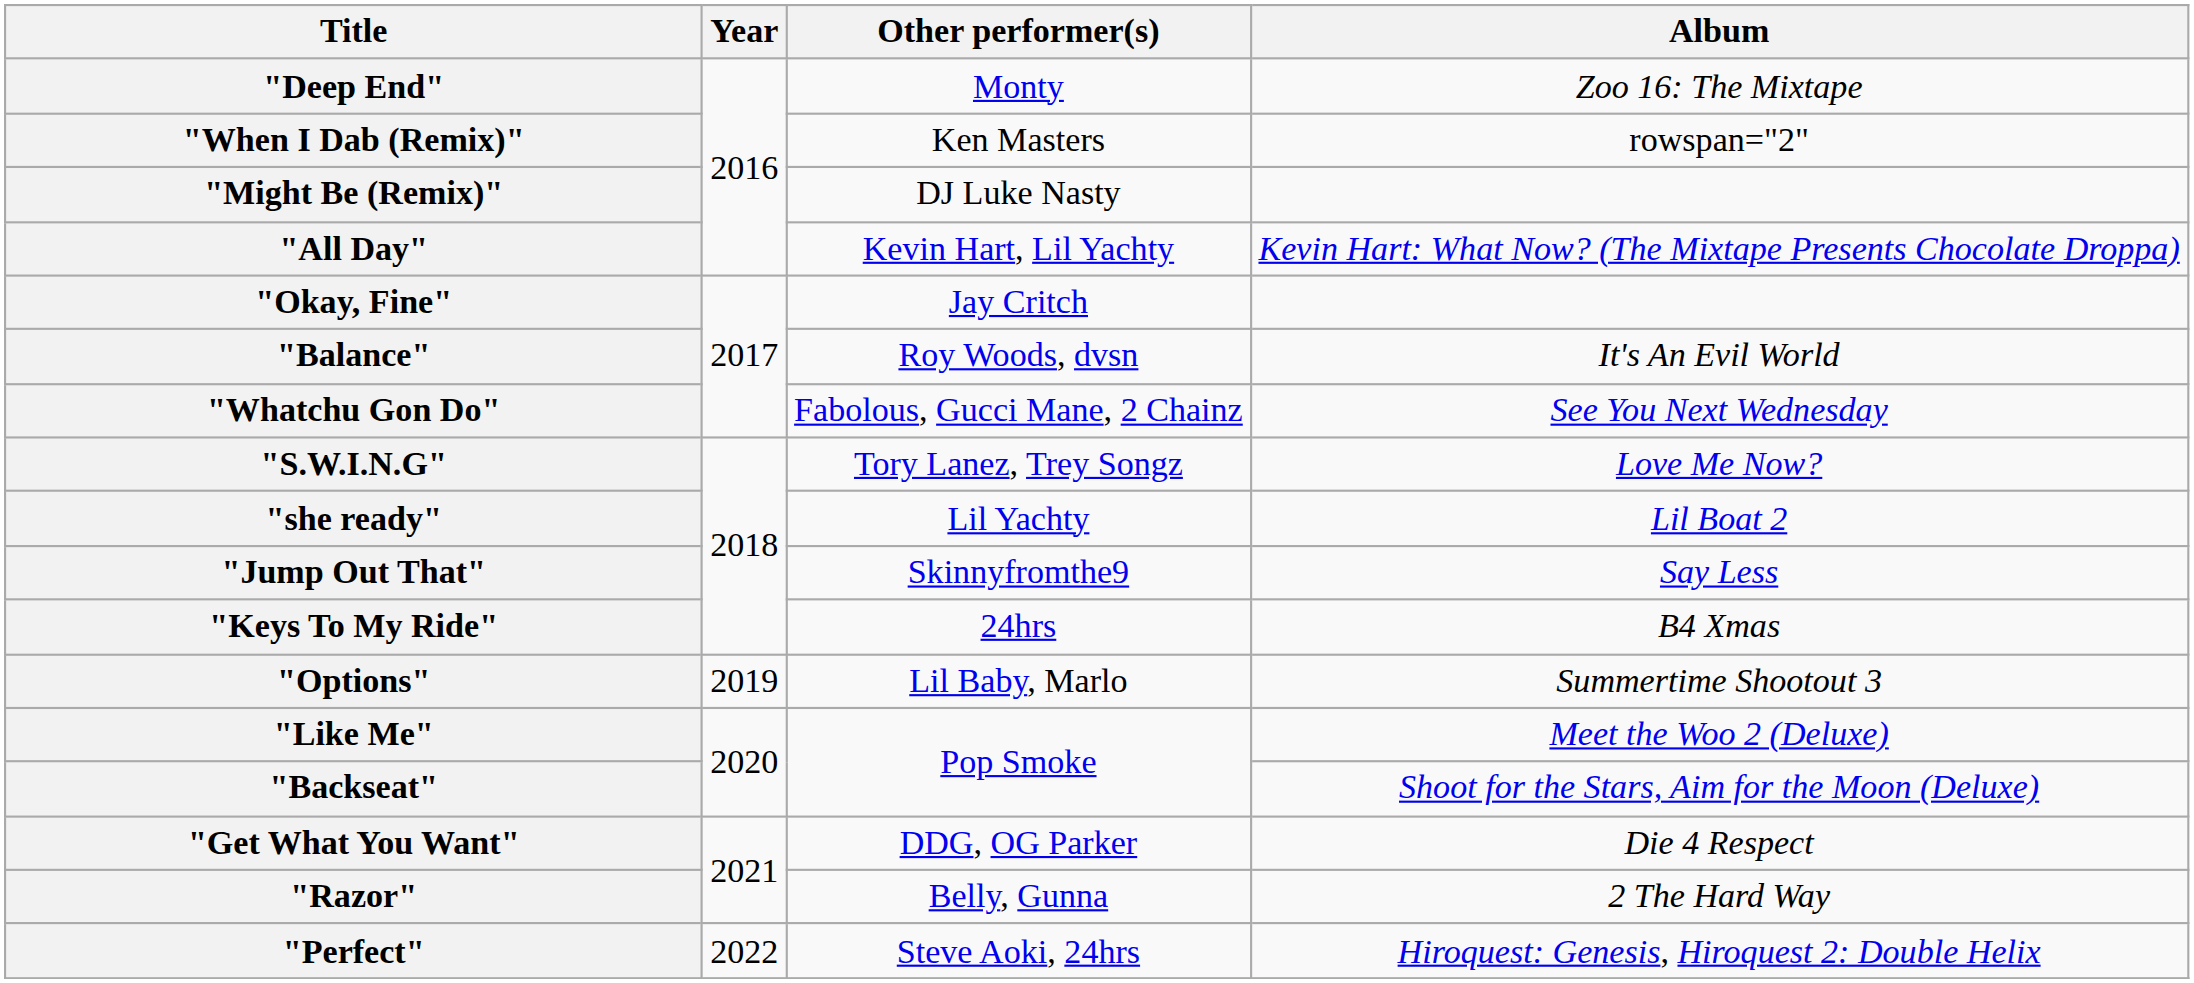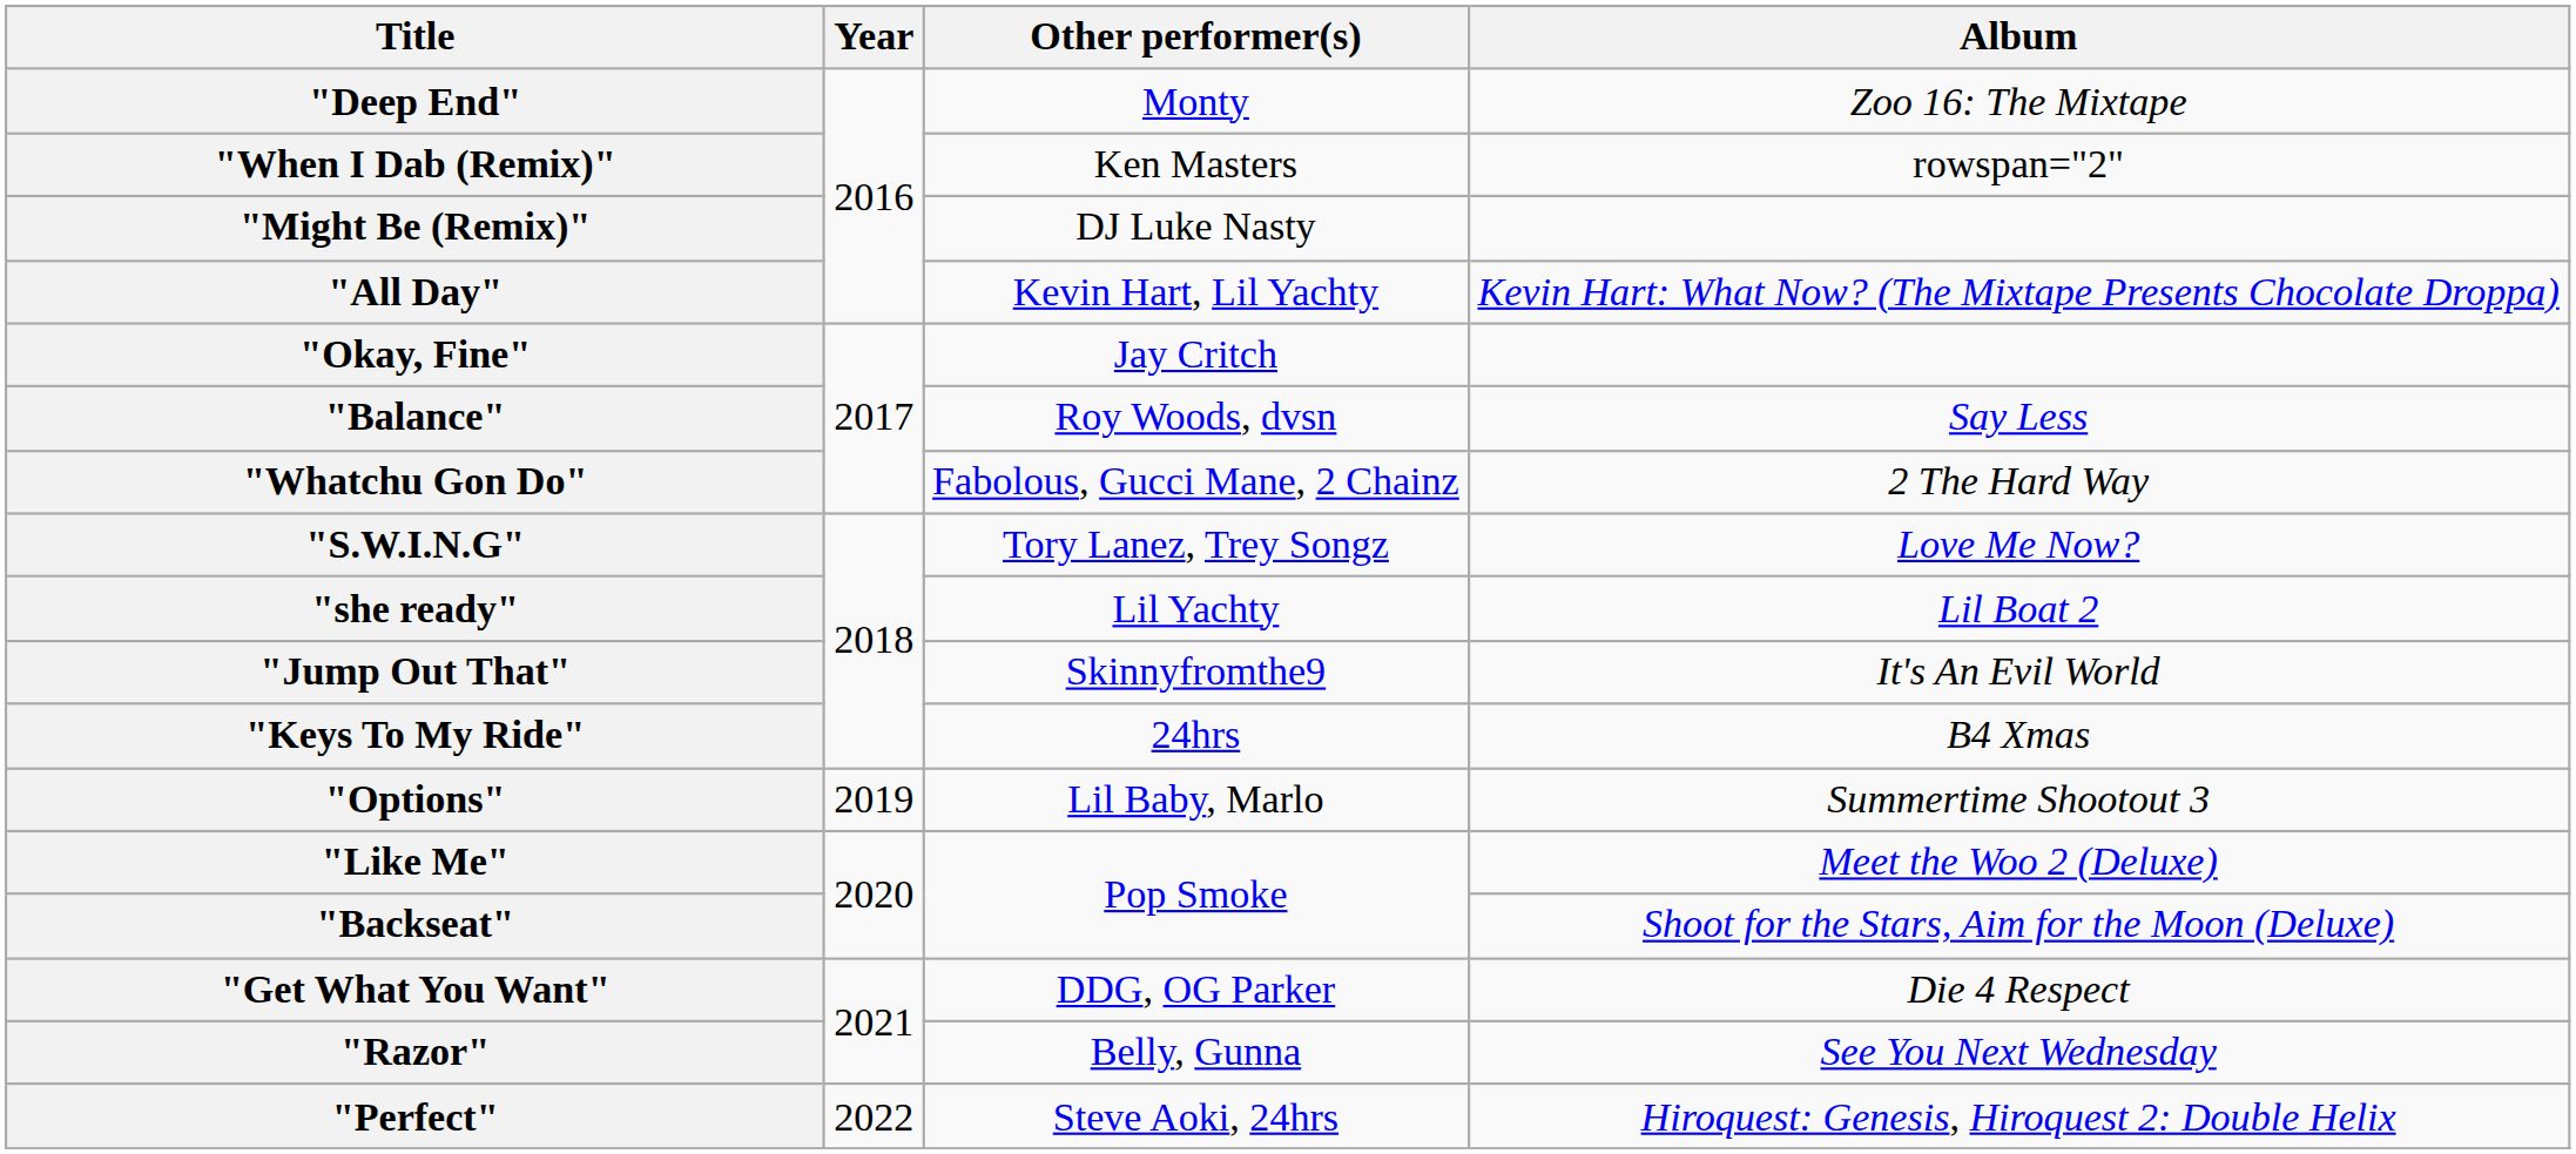"Balance" | Album: It's An Evil World -> Say Less
"Whatchu Gon Do" | Album: See You Next Wednesday -> 2 The Hard Way
"Jump Out That" | Album: Say Less -> It's An Evil World
"Razor" | Album: 2 The Hard Way -> See You Next Wednesday
